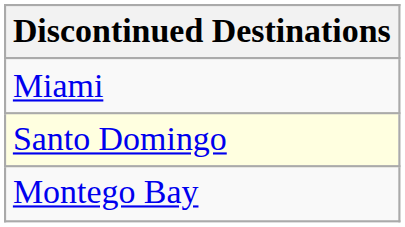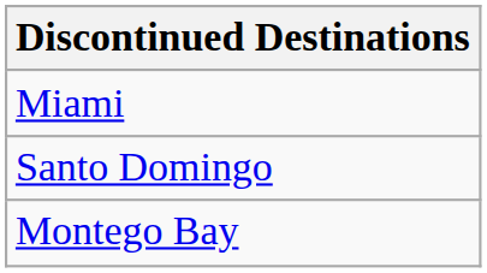row 3 | column 1: lightyellow background -> no background
